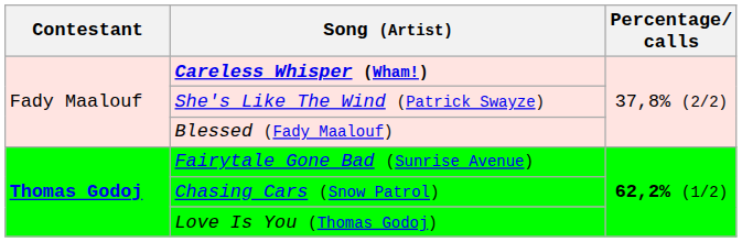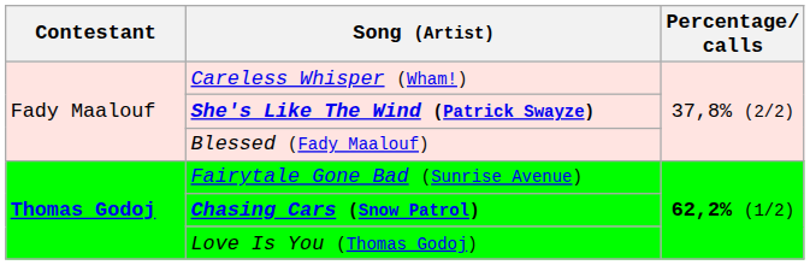Careless Whisper (Wham!) | Song (Artist): bold -> normal
She's Like The Wind (Patrick Swayze) | Song (Artist): normal -> bold
Chasing Cars (Snow Patrol) | Song (Artist): normal -> bold
